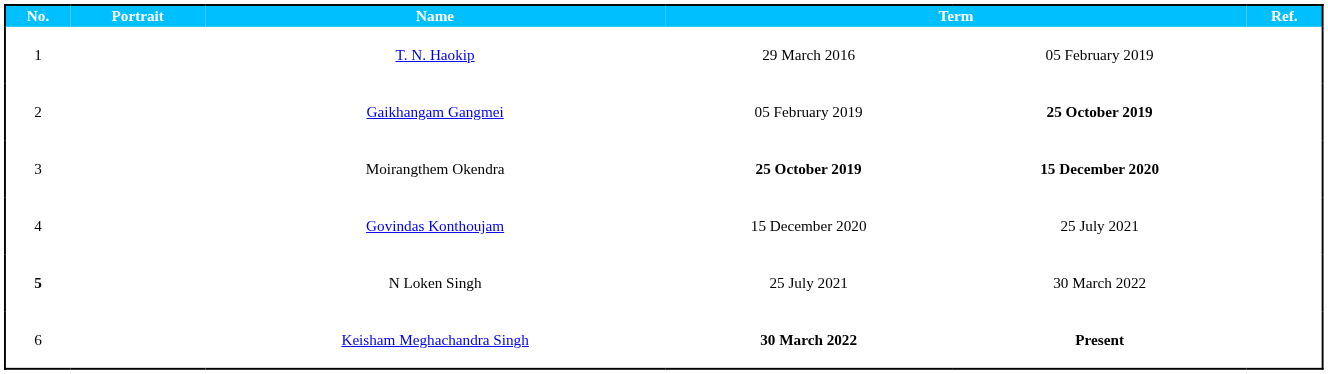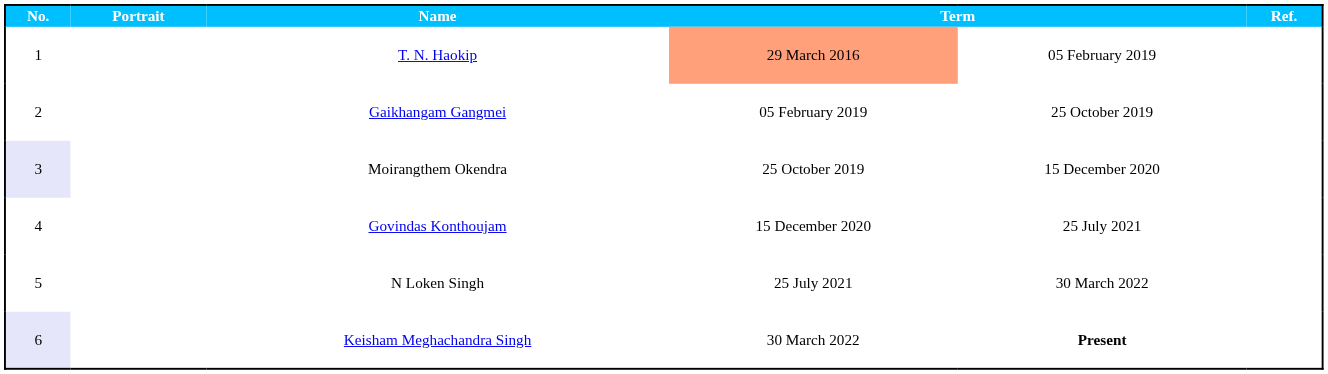T. N. Haokip | column 4: no background -> lightsalmon background
Gaikhangam Gangmei | column 5: bold -> normal
Moirangthem Okendra | No.: no background -> lavender background
Moirangthem Okendra | column 4: bold -> normal
Moirangthem Okendra | column 5: bold -> normal
N Loken Singh | No.: bold -> normal
Keisham Meghachandra Singh | No.: no background -> lavender background
Keisham Meghachandra Singh | column 4: bold -> normal
